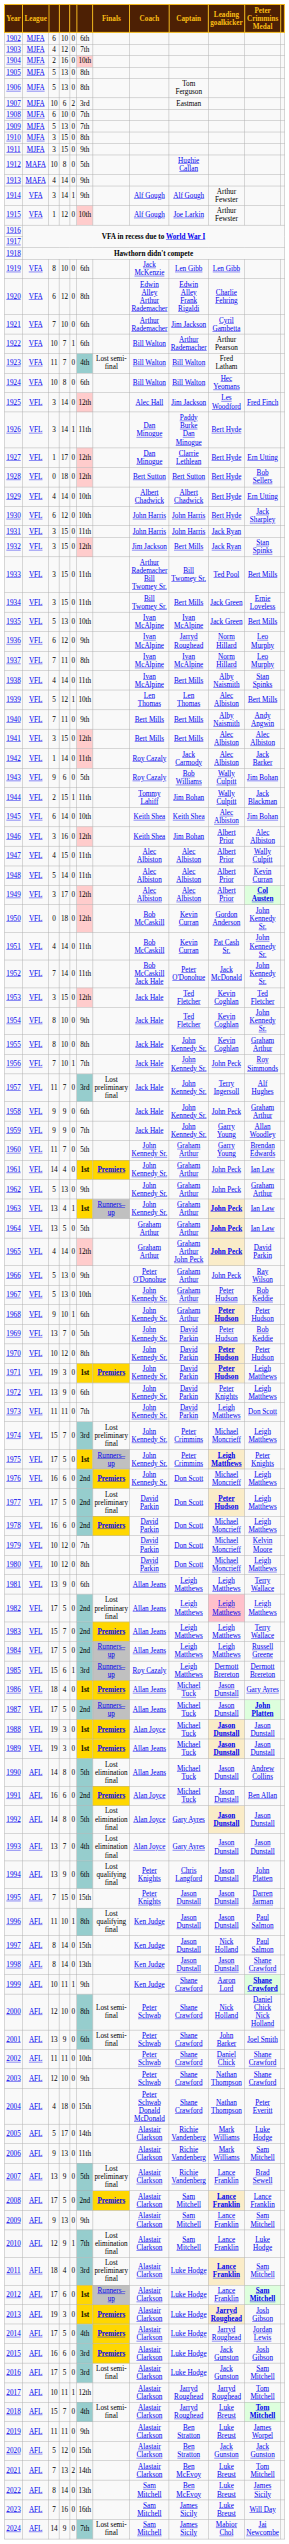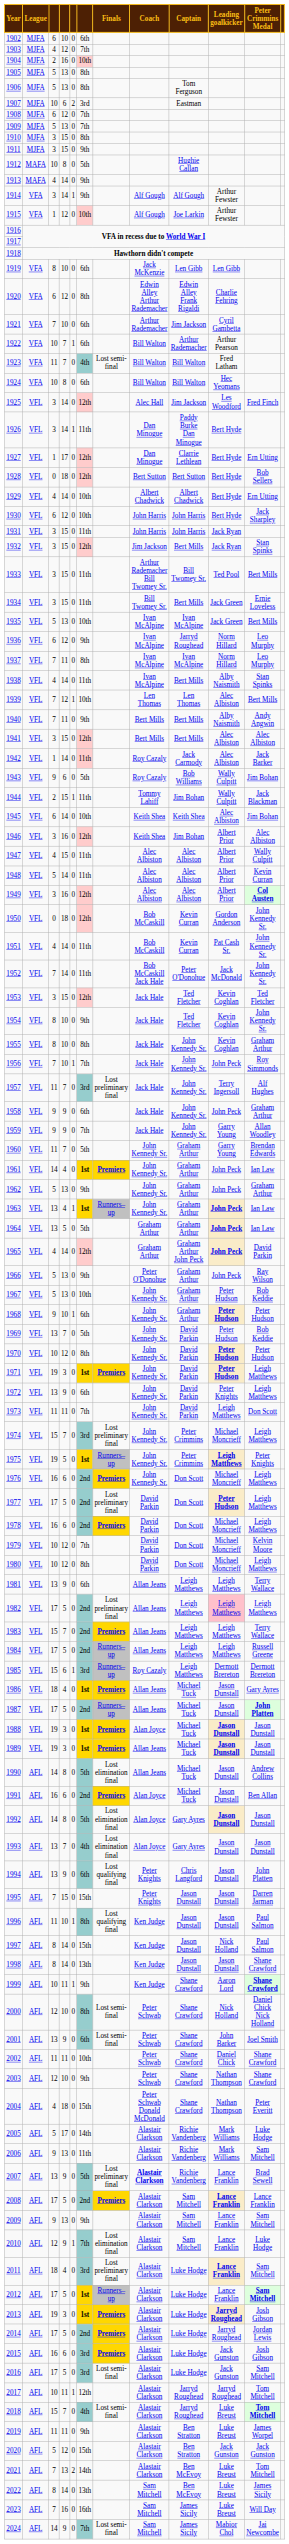1908 | column 4: 10 -> 12
1939 | column 3: 5 -> 7
1949 | column 4: 17 -> 16
1975 | column 3: 17 -> 19
2007 | Coach: normal -> bold
2012 | column 4: 6 -> 5
2014 | column 6: 4th -> 2nd
